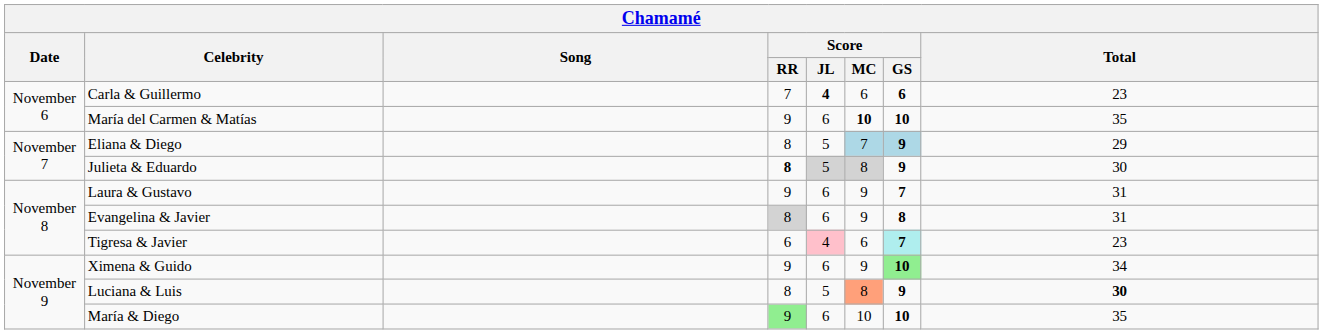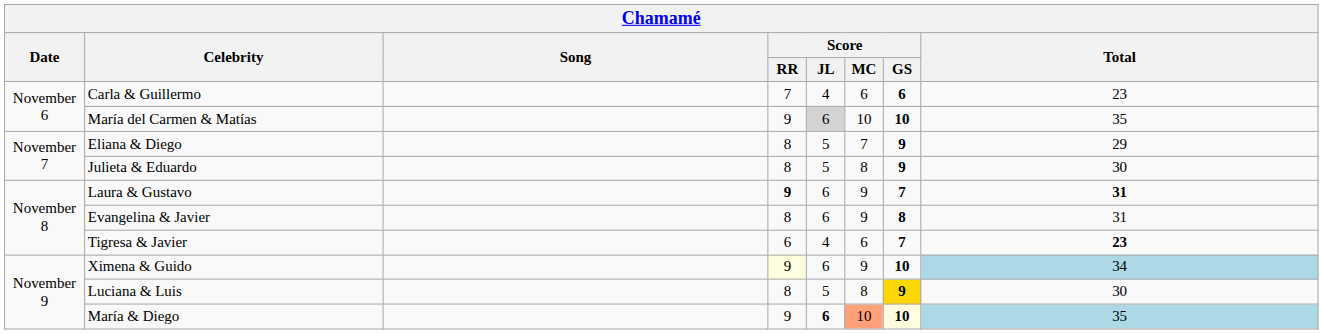Carla & Guillermo | Score / JL: bold -> normal
María del Carmen & Matías | Score / JL: no background -> lightgrey background
María del Carmen & Matías | Score / MC: bold -> normal
Eliana & Diego | Score / MC: lightblue background -> no background
Eliana & Diego | Score / GS: lightblue background -> no background
Julieta & Eduardo | Score / RR: bold -> normal
Julieta & Eduardo | Score / JL: lightgrey background -> no background
Julieta & Eduardo | Score / MC: lightgrey background -> no background
Laura & Gustavo | Score / RR: normal -> bold
Laura & Gustavo | Total: normal -> bold
Evangelina & Javier | Score / RR: lightgrey background -> no background
Tigresa & Javier | Score / JL: pink background -> no background
Tigresa & Javier | Score / GS: paleturquoise background -> no background
Tigresa & Javier | Total: normal -> bold
Ximena & Guido | Score / RR: no background -> lightyellow background
Ximena & Guido | Score / GS: lightgreen background -> no background
Ximena & Guido | Total: no background -> lightblue background
Luciana & Luis | Score / MC: lightsalmon background -> no background
Luciana & Luis | Score / GS: no background -> gold background
Luciana & Luis | Total: bold -> normal
María & Diego | Score / RR: lightgreen background -> no background
María & Diego | Score / JL: normal -> bold
María & Diego | Score / MC: no background -> lightsalmon background
María & Diego | Score / GS: no background -> lightyellow background
María & Diego | Total: no background -> lightblue background
